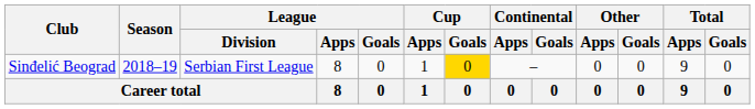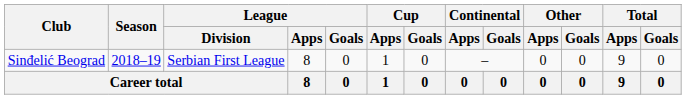Sinđelić Beograd | Cup / Goals: gold background -> no background
